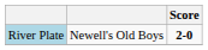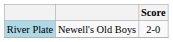River Plate | Score: bold -> normal
